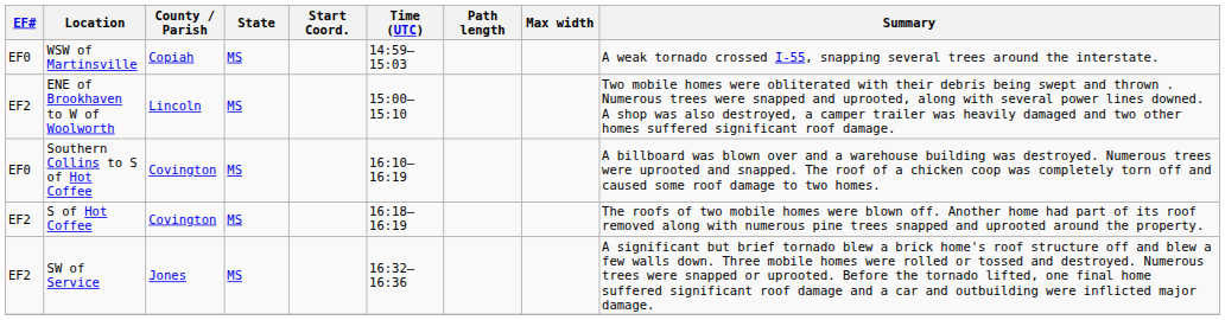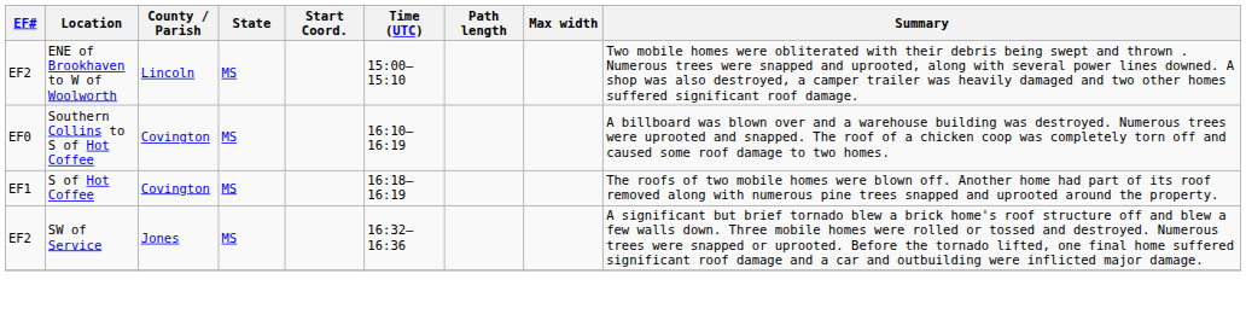- row: EF0 | WSW of Martinsville | Copiah | MS | 14:59–15:03 | A weak tornado crossed I-55, snapping several trees around the interstate.
S of Hot Coffee | EF#: EF2 -> EF1
